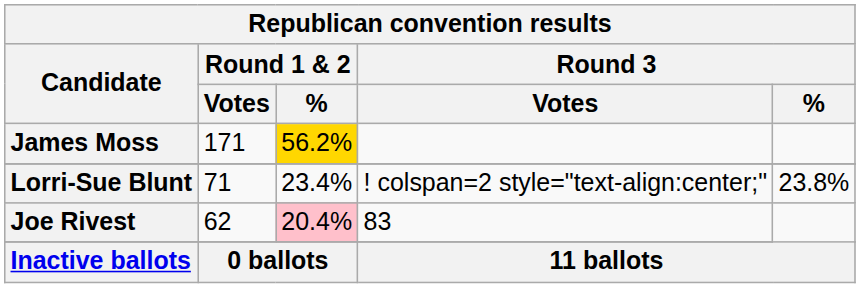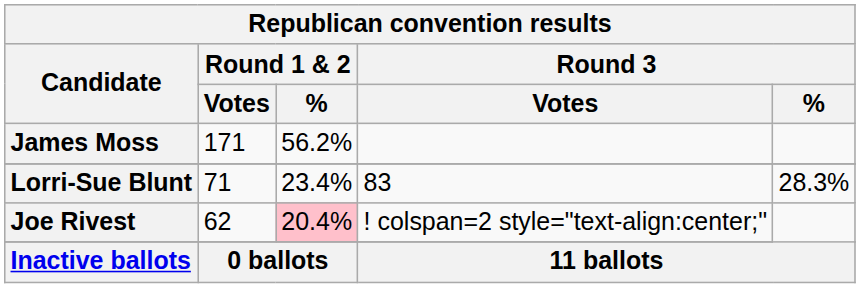James Moss | Round 1 & 2 / %: gold background -> no background
Lorri-Sue Blunt | Round 3 / Votes: ! colspan=2 style="text-align:center;" -> 83
Lorri-Sue Blunt | Round 3 / %: 23.8% -> 28.3%
Joe Rivest | Round 3 / Votes: 83 -> ! colspan=2 style="text-align:center;"
